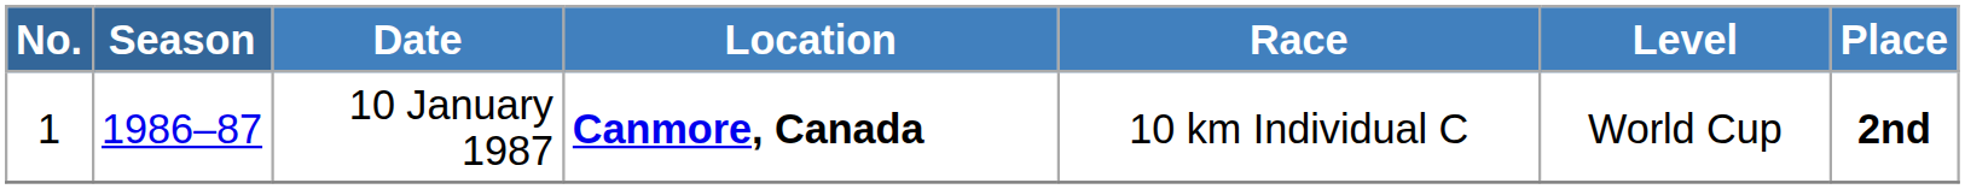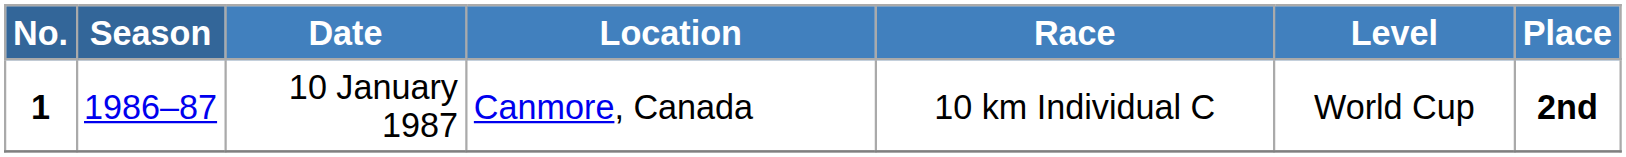10 January 1987 | No.: normal -> bold
10 January 1987 | Location: bold -> normal
